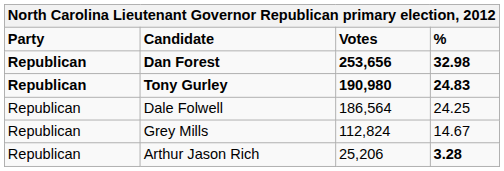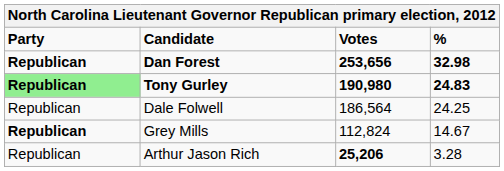Tony Gurley | Party: no background -> lightgreen background
Grey Mills | Party: normal -> bold
Arthur Jason Rich | Votes: normal -> bold
Arthur Jason Rich | %: bold -> normal
